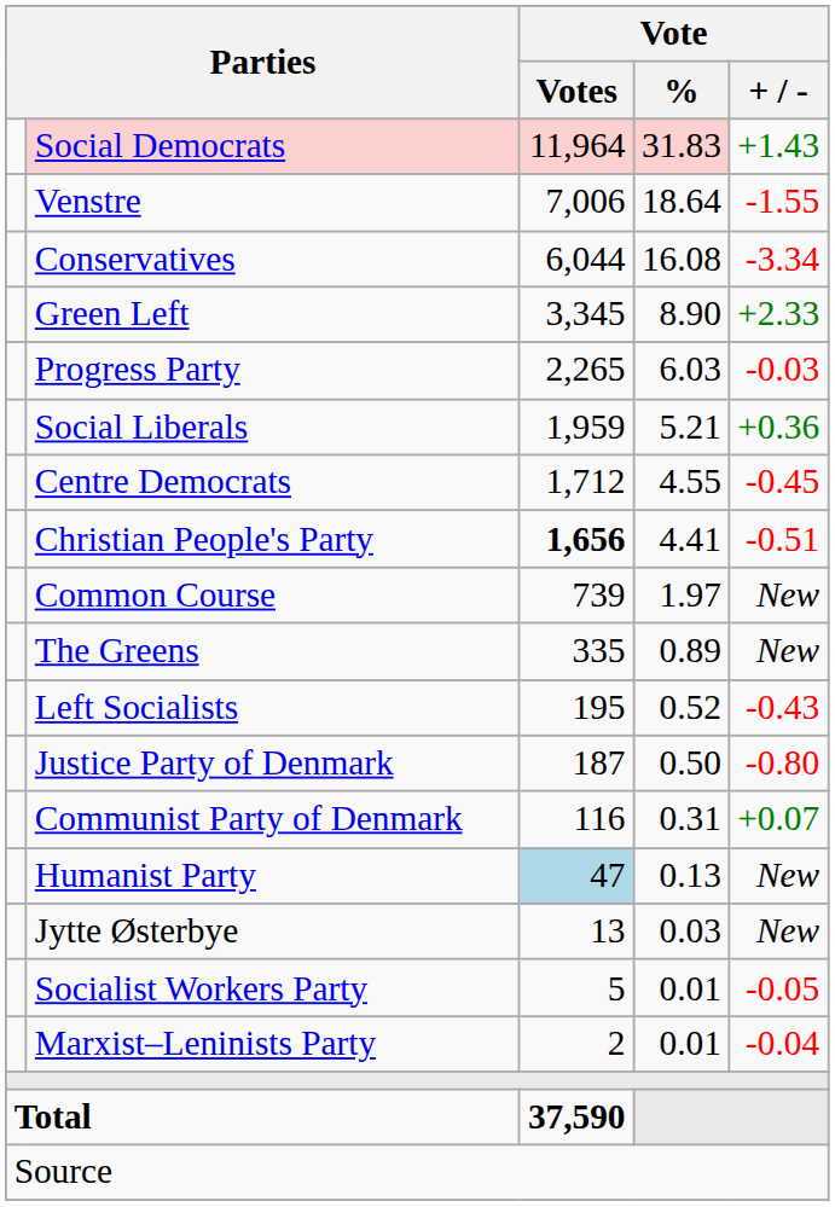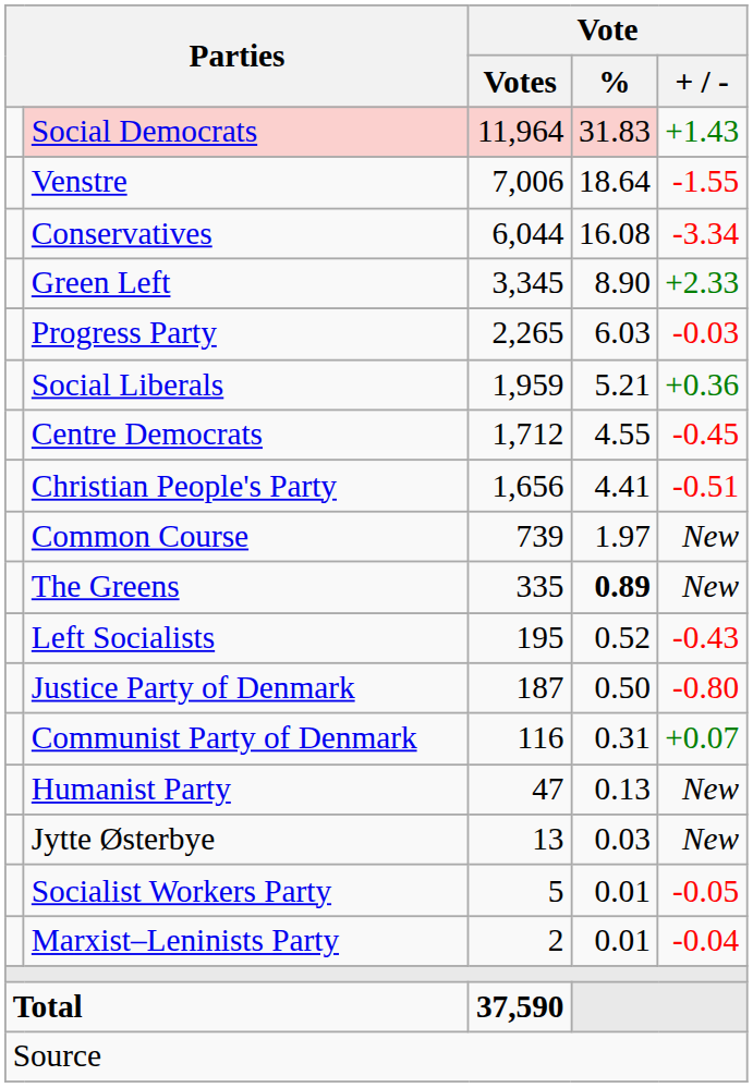Christian People's Party | Vote / Votes: bold -> normal
The Greens | Vote / %: normal -> bold
Humanist Party | Vote / Votes: lightblue background -> no background
